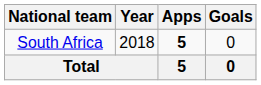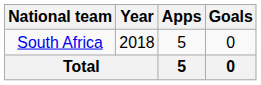South Africa | Apps: bold -> normal
